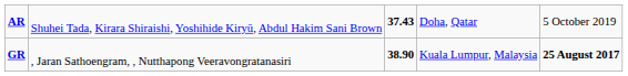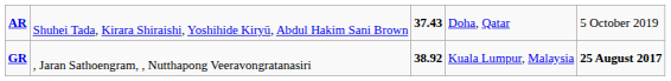GR | column 3: 38.90 -> 38.92
